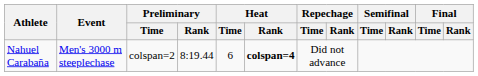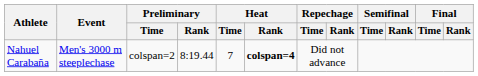Nahuel Carabaña | Heat / Time: 6 -> 7
